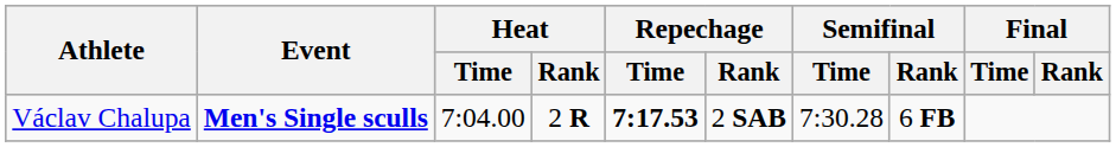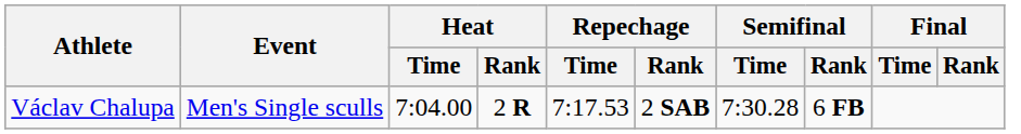Václav Chalupa | Event: bold -> normal
Václav Chalupa | Repechage / Time: bold -> normal
